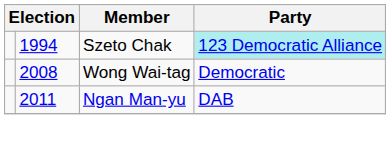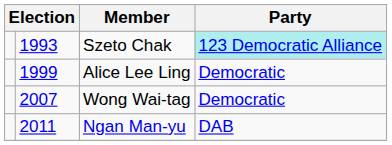Szeto Chak | column 2: 1994 -> 1993
+ row: 1999 | Alice Lee Ling | Democratic
Wong Wai-tag | column 2: 2008 -> 2007
